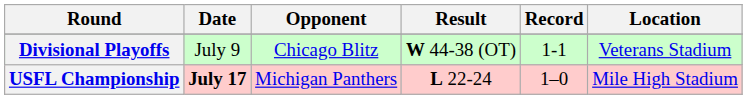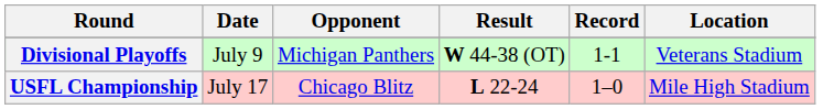Divisional Playoffs | Opponent: Chicago Blitz -> Michigan Panthers
USFL Championship | Date: bold -> normal
USFL Championship | Opponent: Michigan Panthers -> Chicago Blitz
